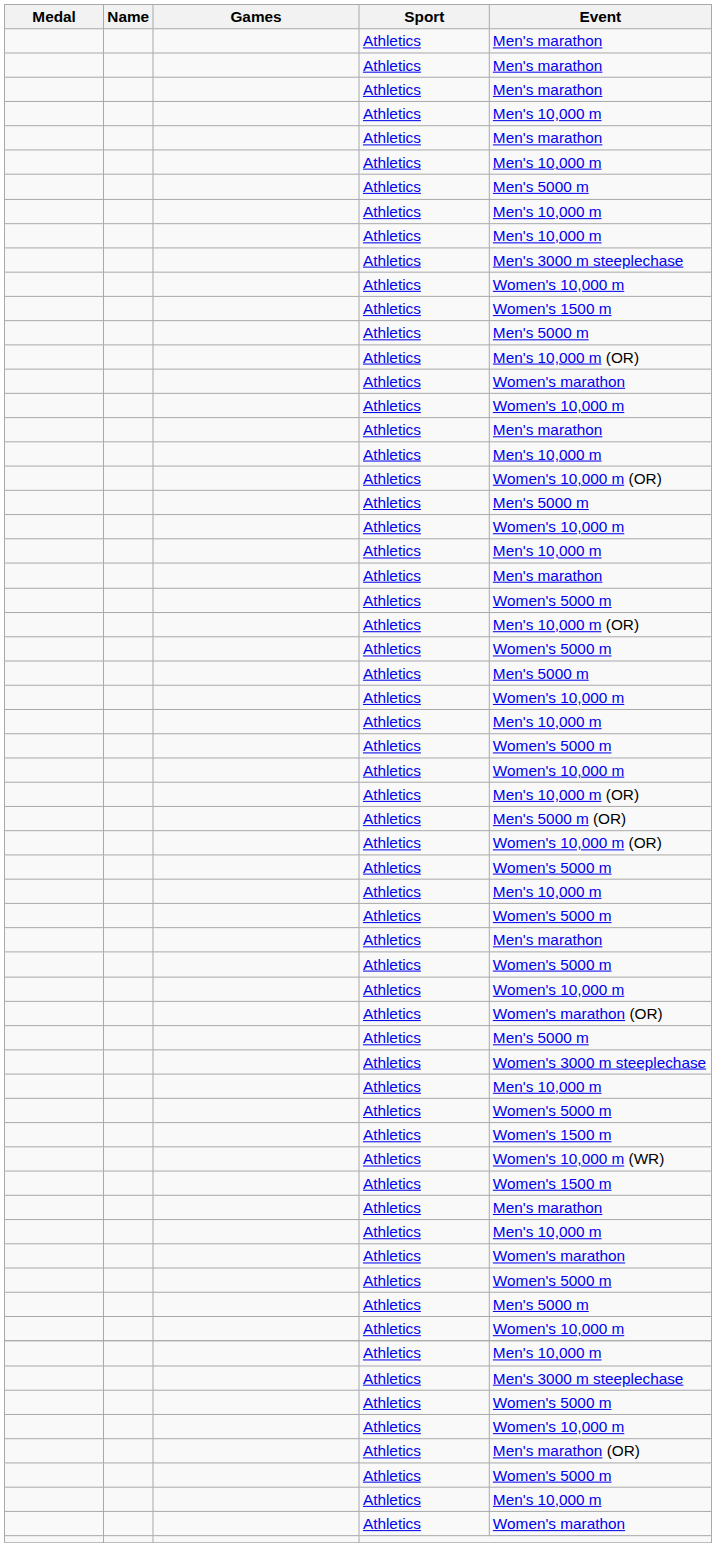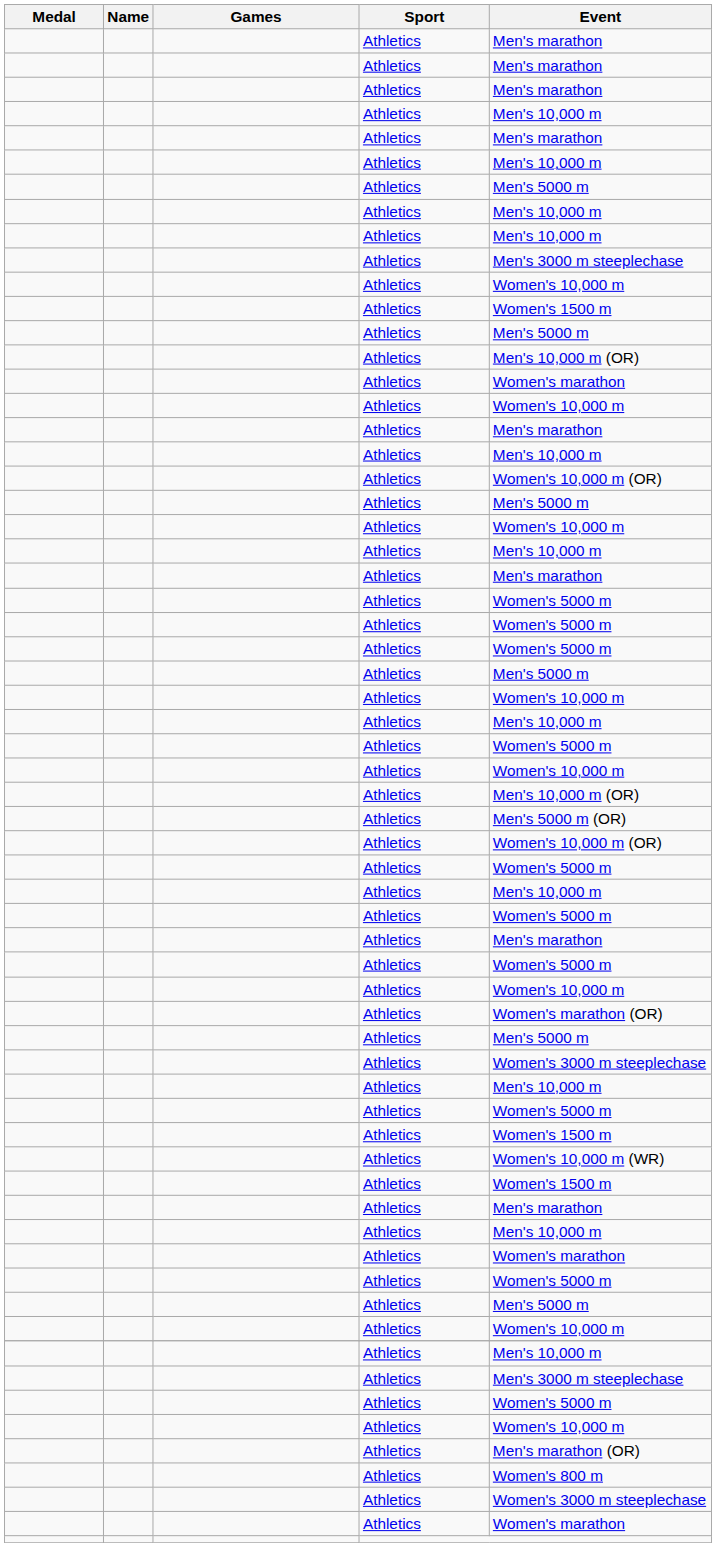row 26 | Event: Men's 10,000 m (OR) -> Women's 5000 m
row 61 | Event: Women's 5000 m -> Women's 800 m
row 62 | Event: Men's 10,000 m -> Women's 3000 m steeplechase
